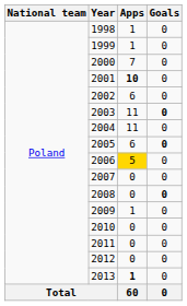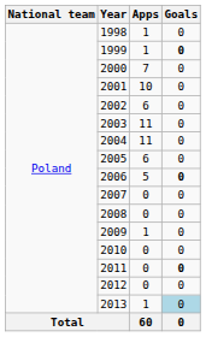1999 | Goals: normal -> bold
2001 | Apps: bold -> normal
2003 | Goals: bold -> normal
2005 | Goals: bold -> normal
2006 | Apps: gold background -> no background
2006 | Goals: normal -> bold
2008 | Goals: bold -> normal
2011 | Goals: normal -> bold
2013 | Apps: bold -> normal
2013 | Goals: no background -> lightblue background
